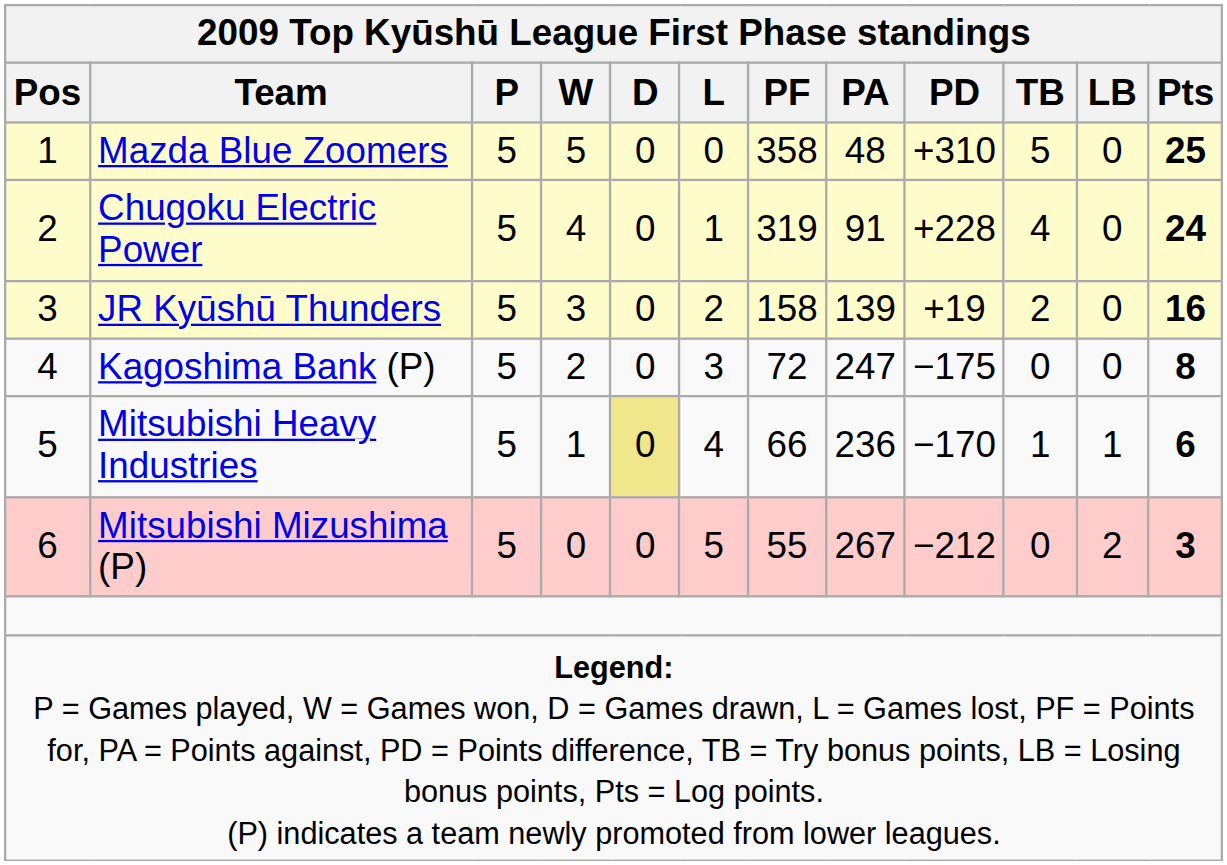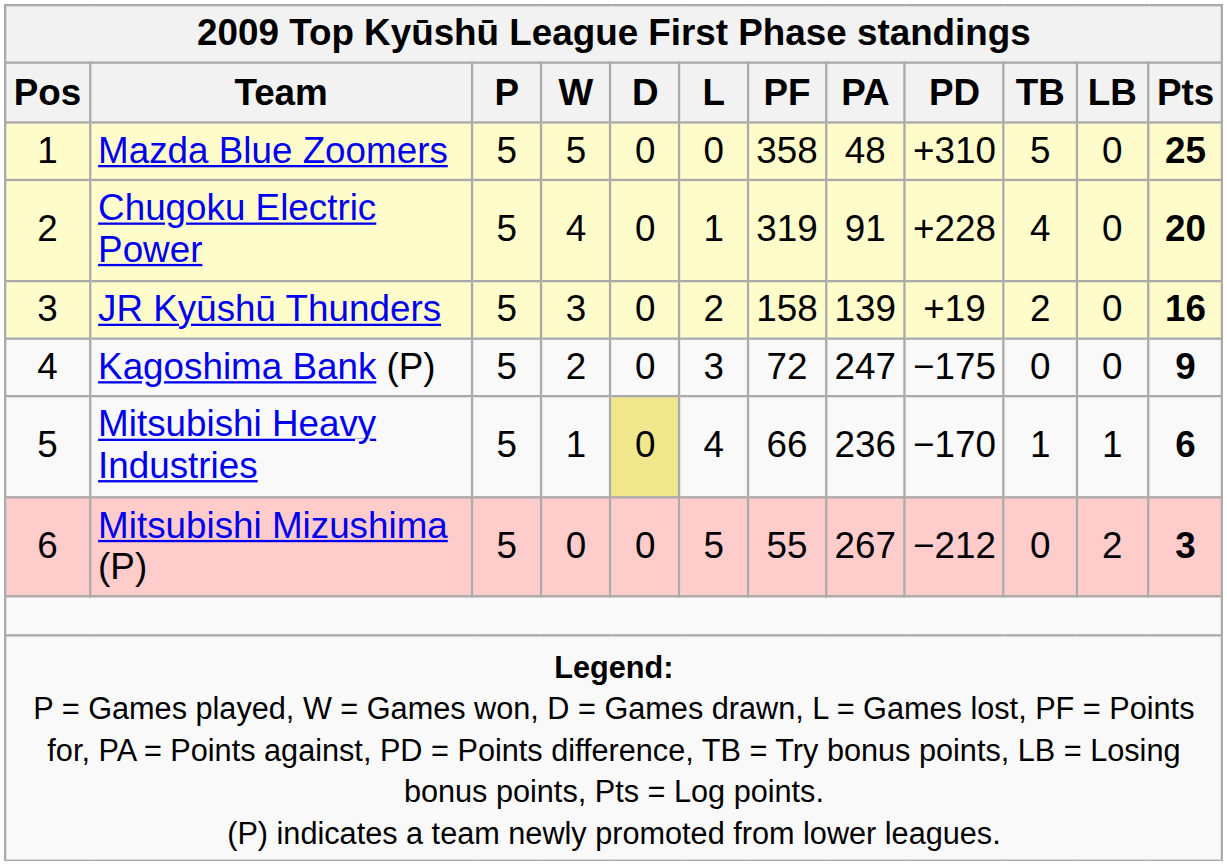Chugoku Electric Power | Pts: 24 -> 20
Kagoshima Bank (P) | Pts: 8 -> 9
